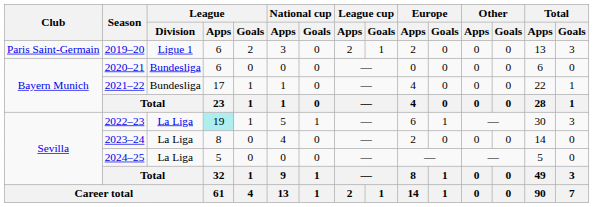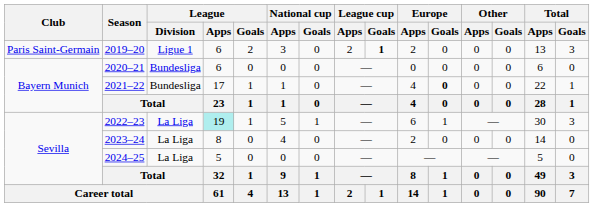2019–20 | League cup / Goals: normal -> bold
2021–22 | Europe / Goals: normal -> bold
